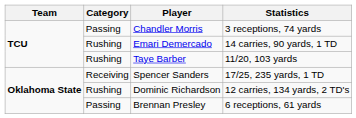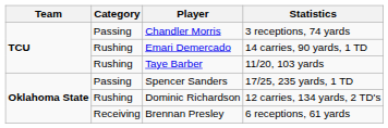Spencer Sanders | Category: Receiving -> Passing
Brennan Presley | Category: Passing -> Receiving
